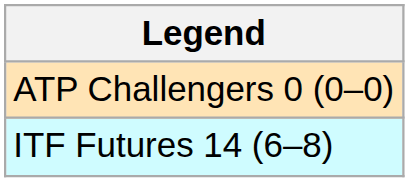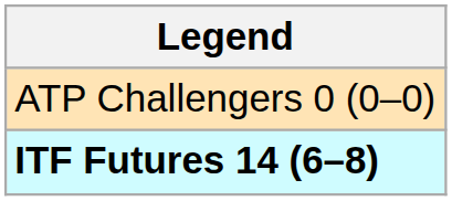row 3 | column 1: normal -> bold
